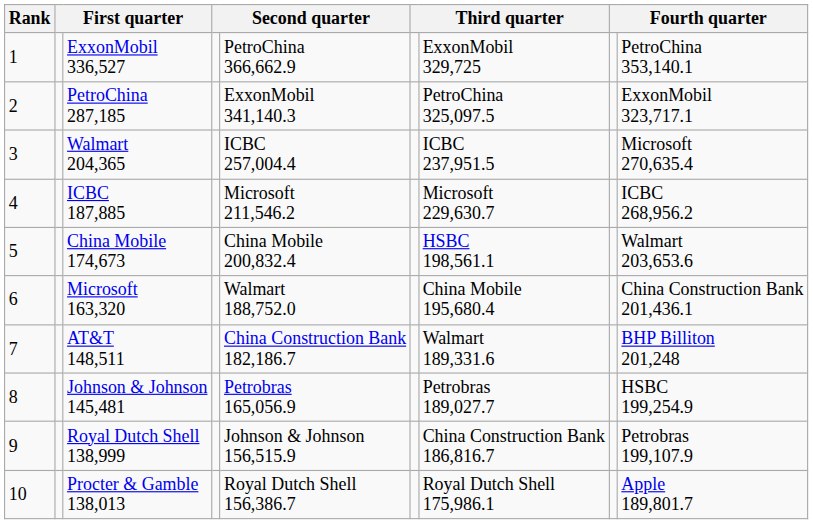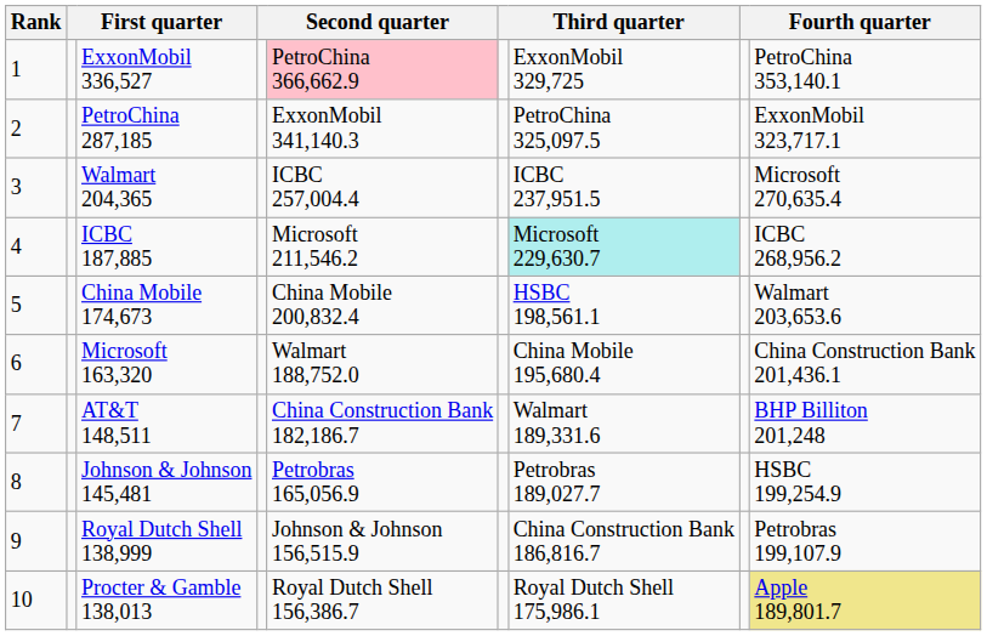ExxonMobil 336,527 | column 5: no background -> pink background
ICBC 187,885 | column 7: no background -> paleturquoise background
Procter & Gamble 138,013 | column 9: no background -> khaki background
